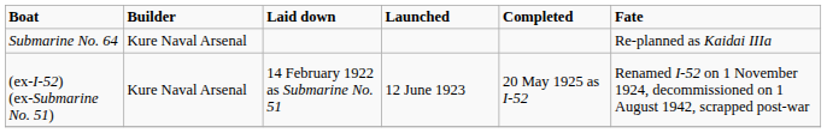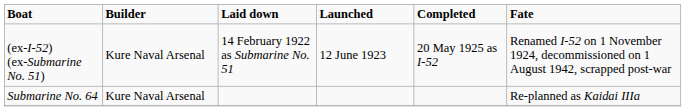rows swapped: (ex-I-52) (ex-Submarine No. 51) <-> Submarine No. 64
